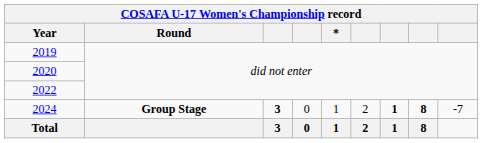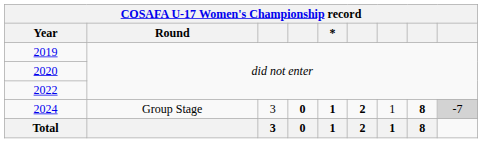2024 | Round: bold -> normal
2024 | column 3: bold -> normal
2024 | column 4: normal -> bold
2024 | *: normal -> bold
2024 | column 6: normal -> bold
2024 | column 7: bold -> normal
2024 | column 9: no background -> lightgrey background
